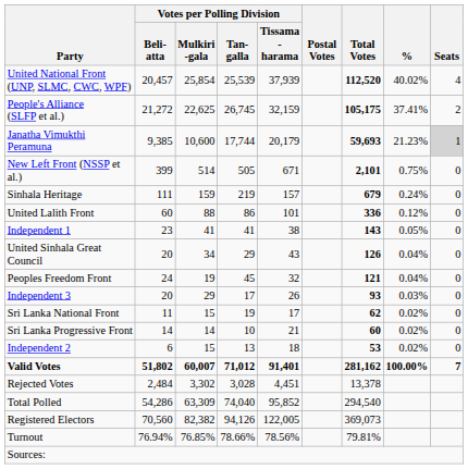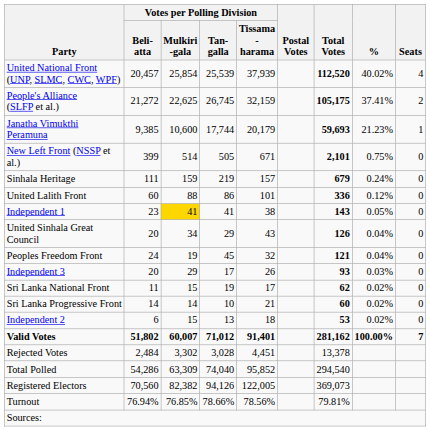Janatha Vimukthi Peramuna | Seats: lightgrey background -> no background
Independent 1 | Votes per Polling Division / Mulkiri -gala: no background -> gold background
